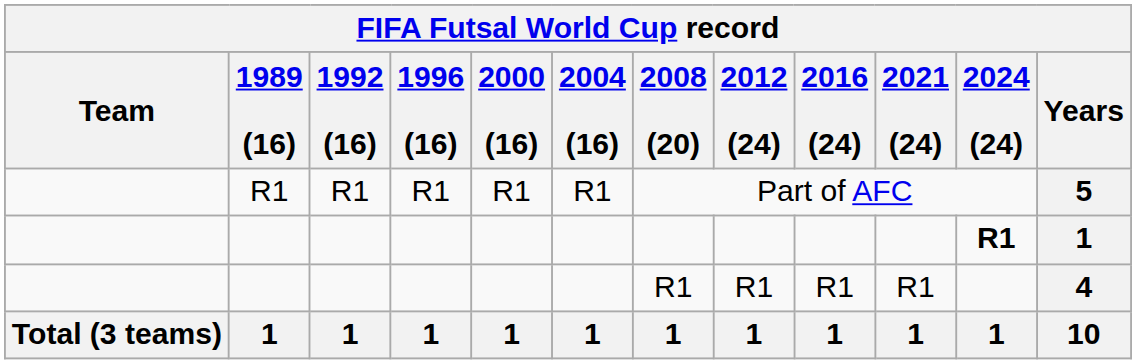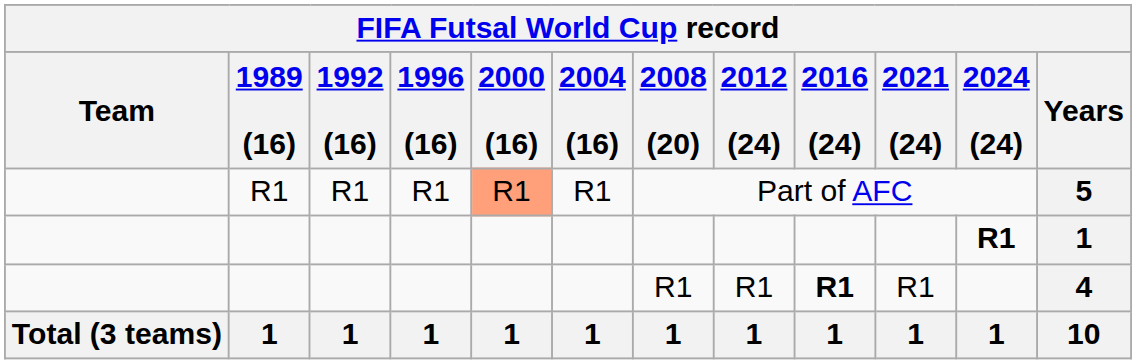row 3 | 2000 (16): no background -> lightsalmon background
row 5 | 2016 (24): normal -> bold
